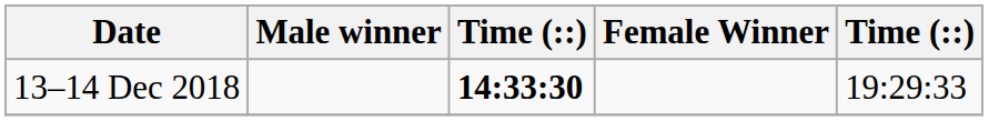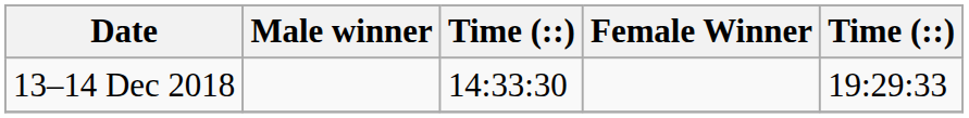13–14 Dec 2018 | column 3: bold -> normal
